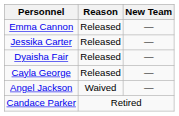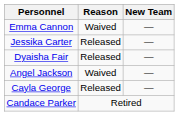Emma Cannon | Reason: Released -> Waived
rows swapped: Cayla George <-> Angel Jackson
